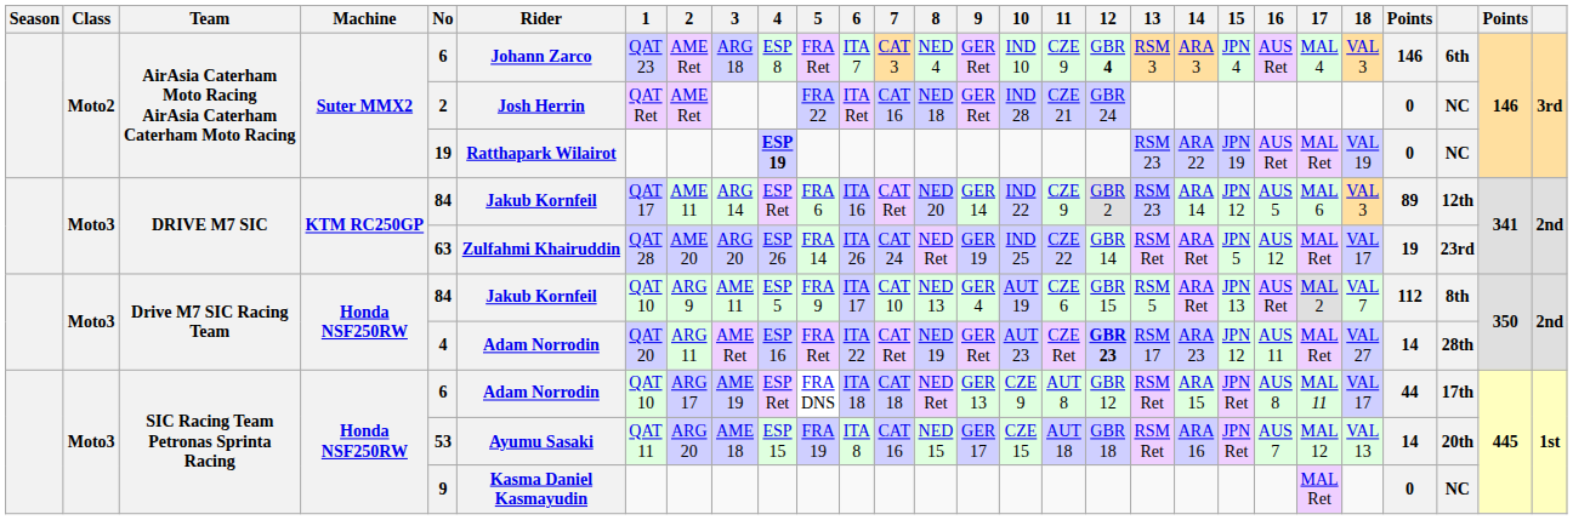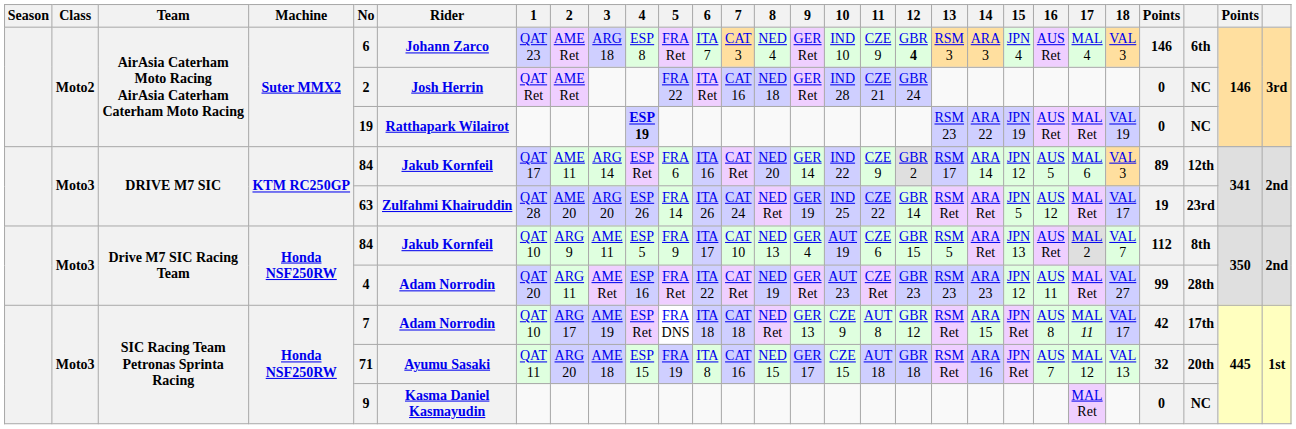row 5 | 13: RSM 23 -> RSM 17
row 8 | 12: bold -> normal
row 8 | 13: RSM 17 -> RSM 23
row 8 | column 25: 14 -> 99
row 9 | No: 6 -> 7
row 9 | column 25: 44 -> 42
row 10 | No: 53 -> 71
row 10 | column 25: 14 -> 32
